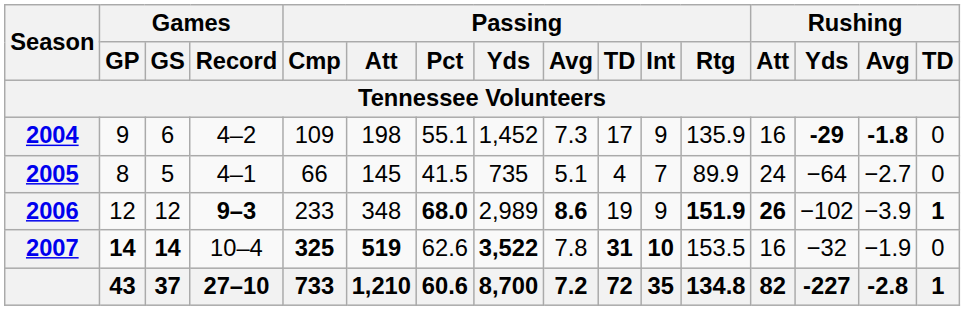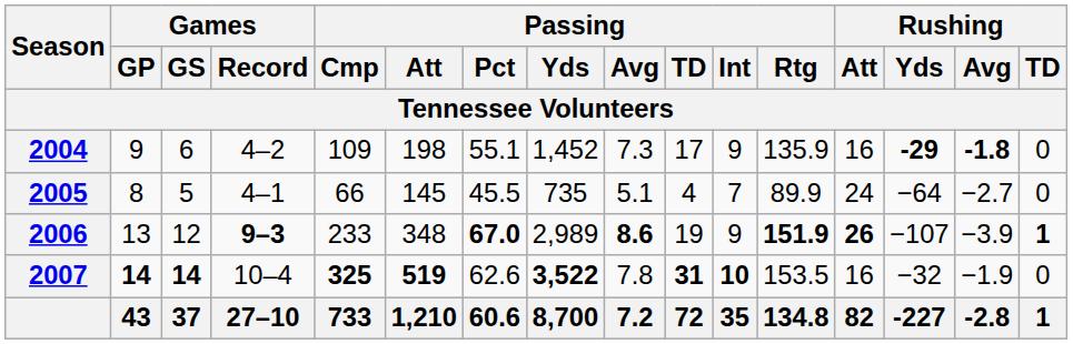2005 | Passing / Pct / Tennessee Volunteers: 41.5 -> 45.5
2006 | Games / GP / Tennessee Volunteers: 12 -> 13
2006 | Passing / Pct / Tennessee Volunteers: 68.0 -> 67.0
2006 | Rushing / Yds / Tennessee Volunteers: −102 -> −107
